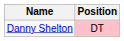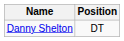Danny Shelton | Position: pink background -> no background
